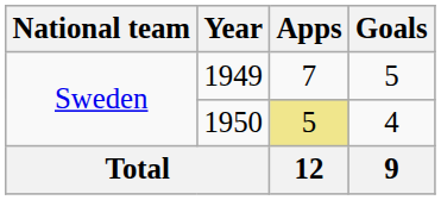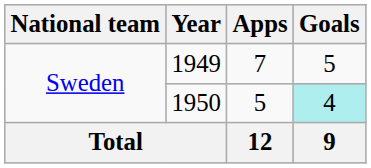1950 | Apps: khaki background -> no background
1950 | Goals: no background -> paleturquoise background
